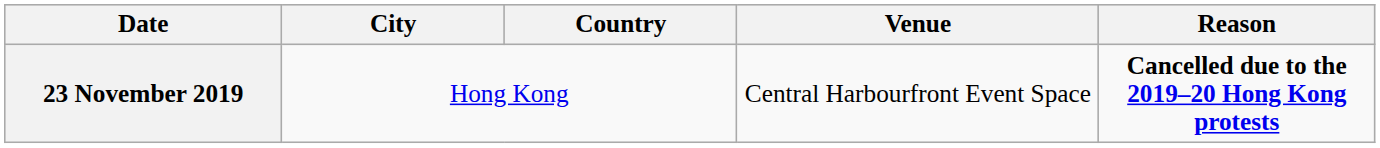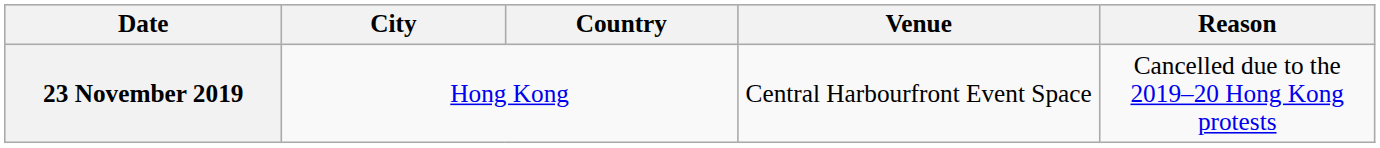23 November 2019 | Reason: bold -> normal
